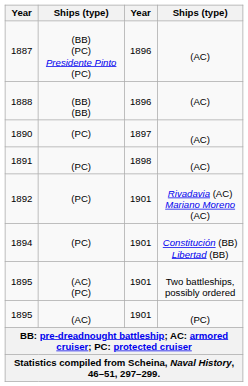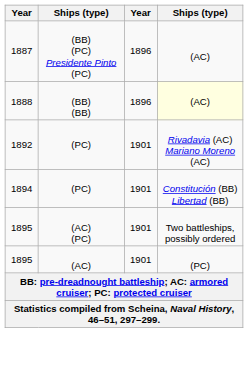1888 | column 4: no background -> lightyellow background
- row: 1890 | (PC) | 1897 | (AC)
- row: 1891 | (PC) | 1898 | (AC)
